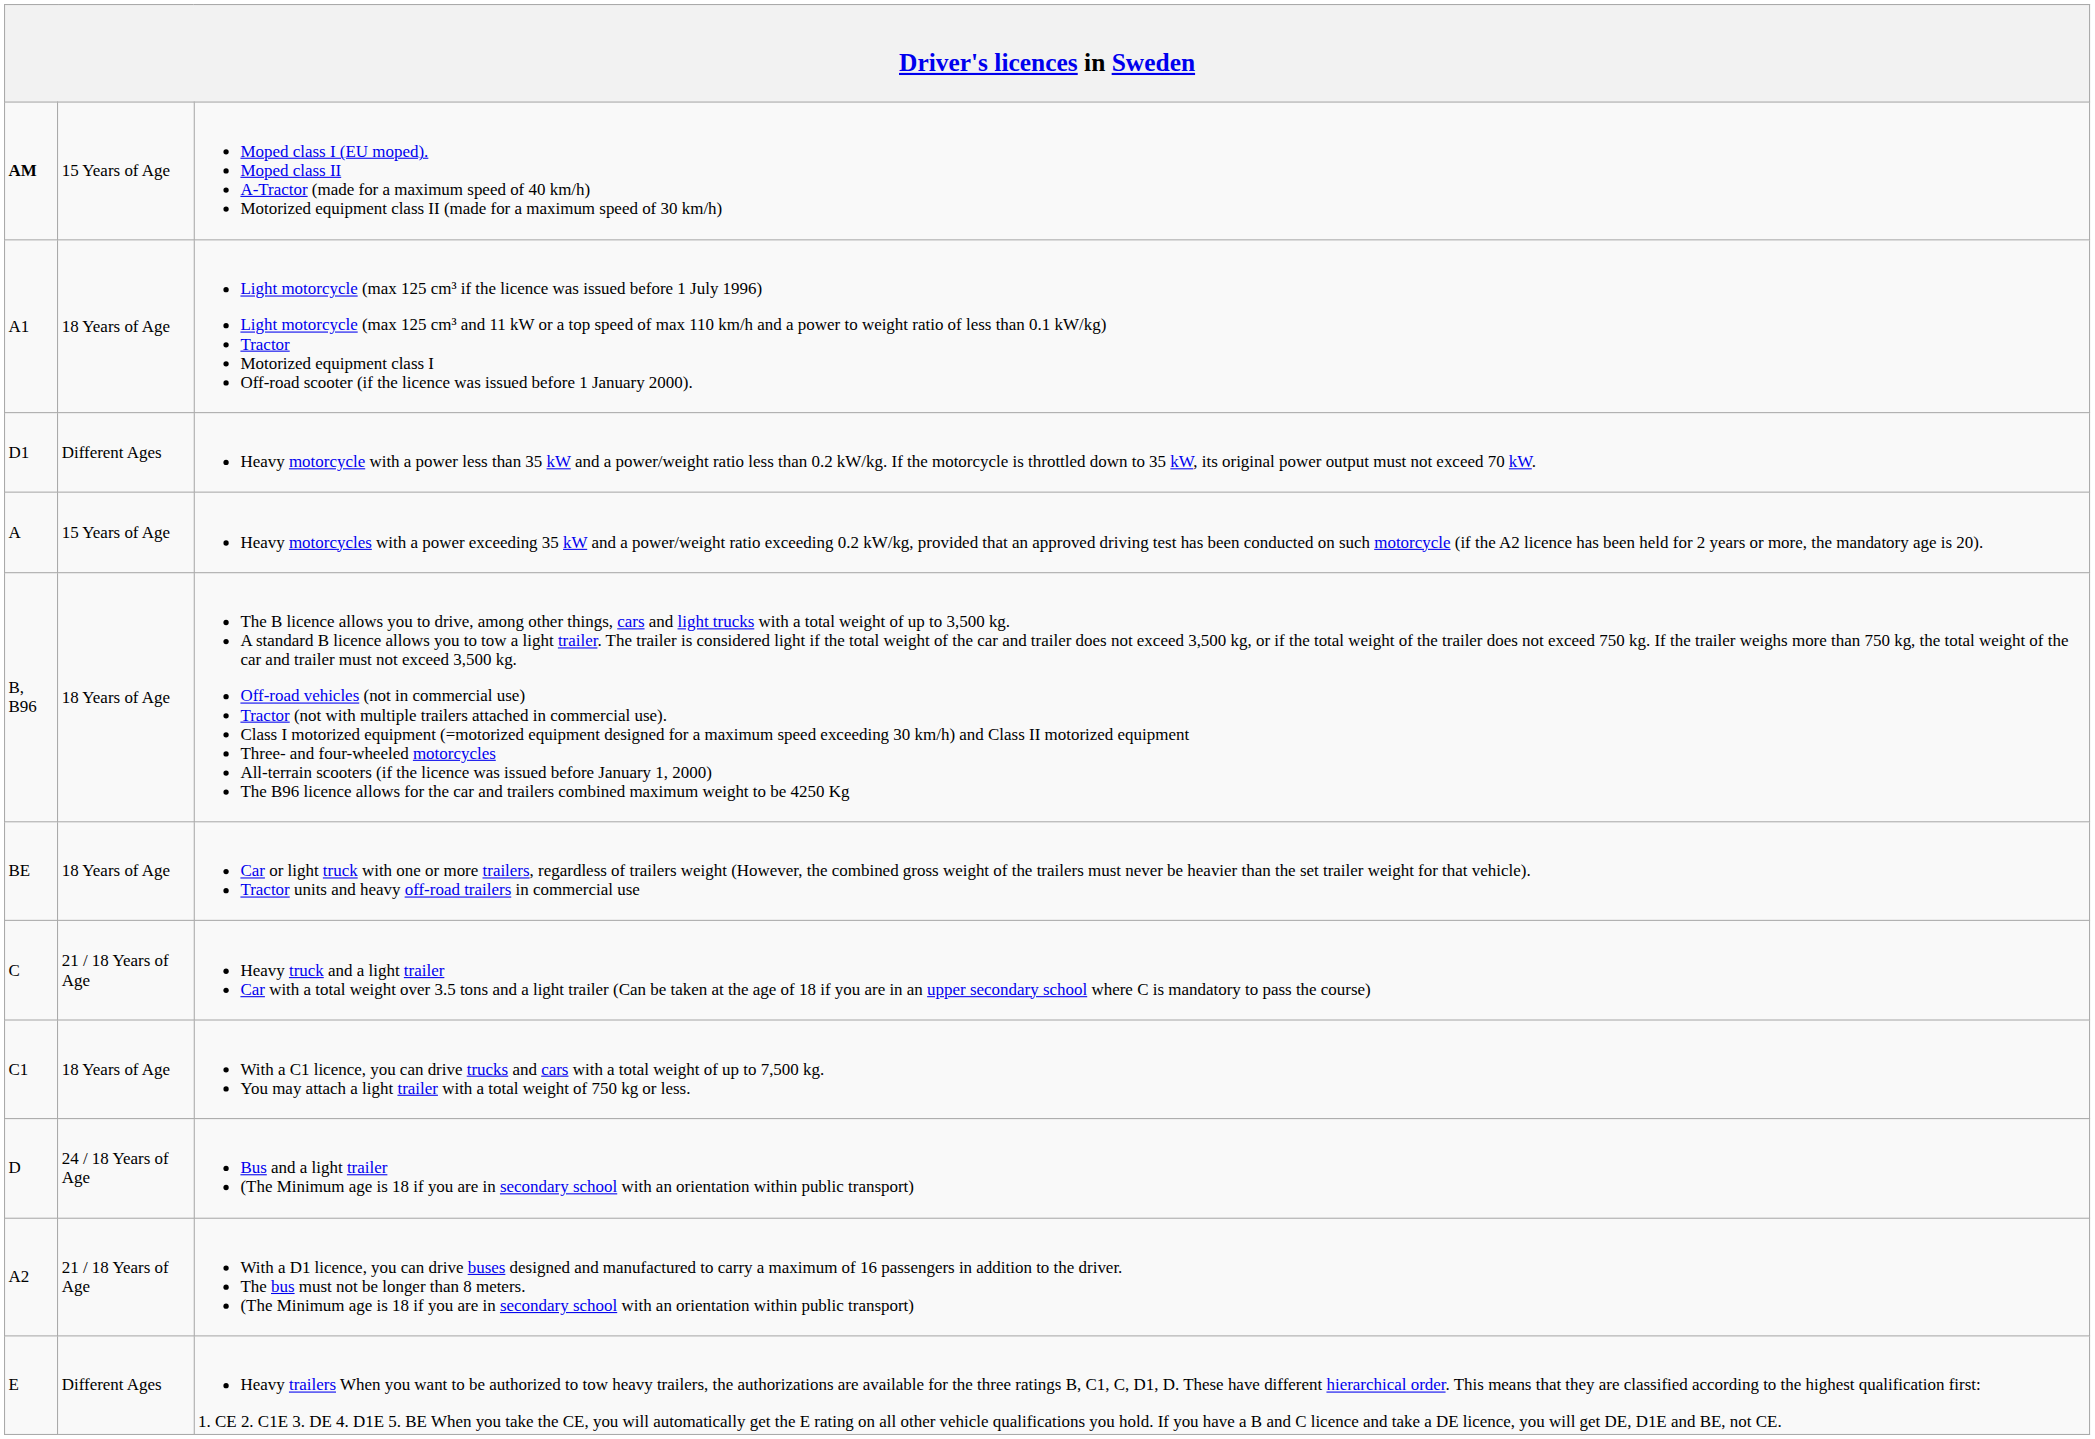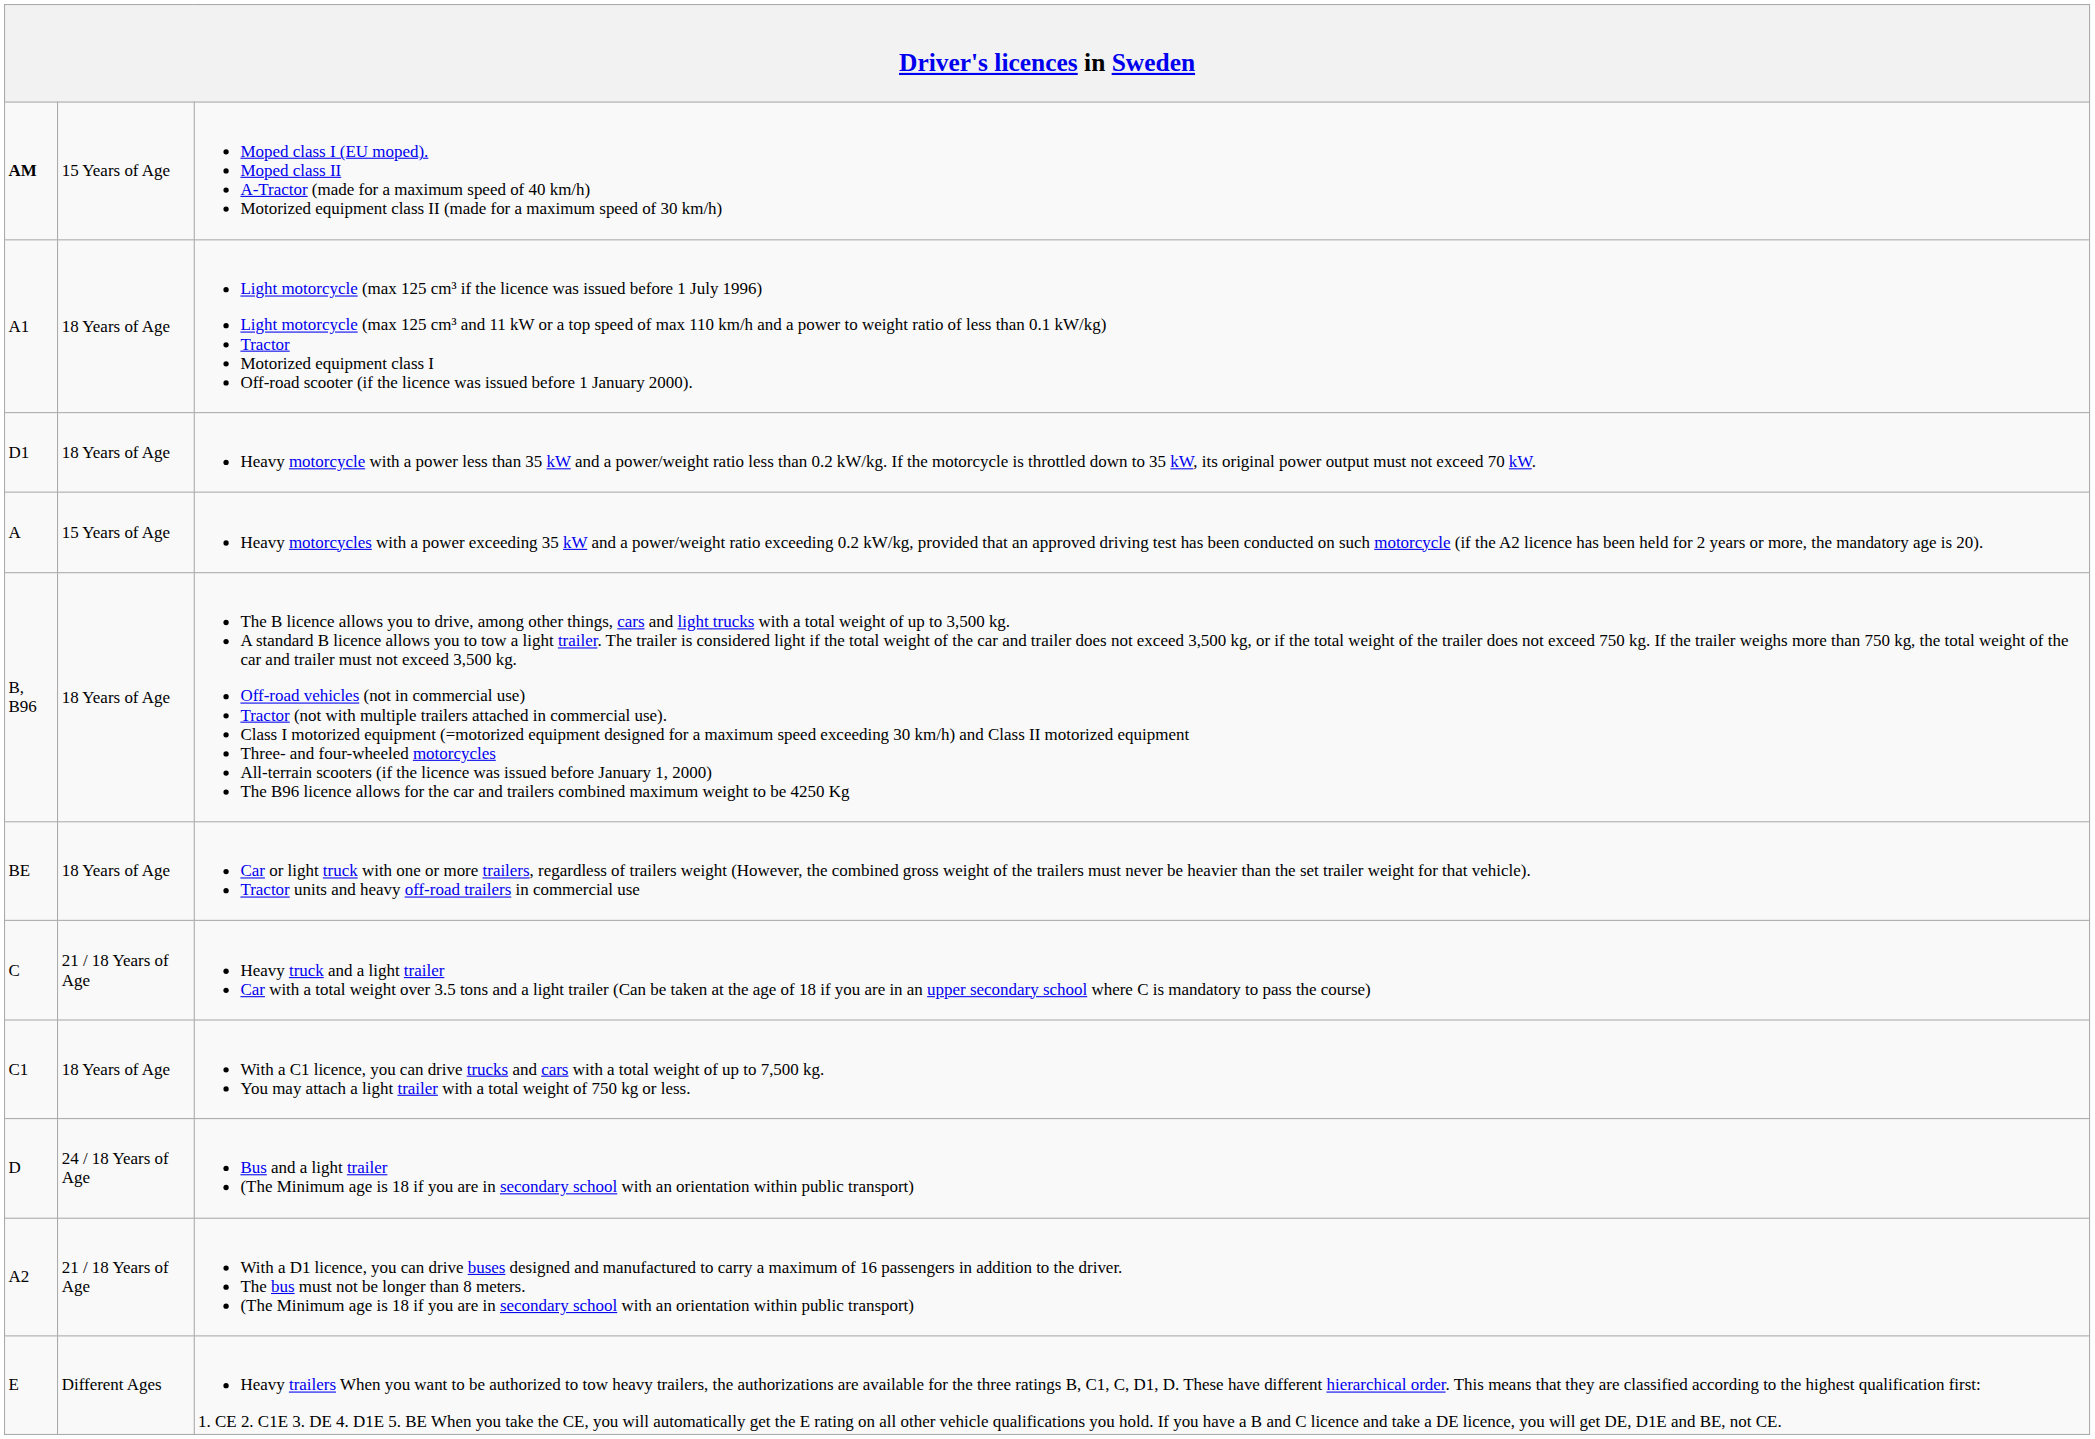row 4 | column 2: Different Ages -> 18 Years of Age
